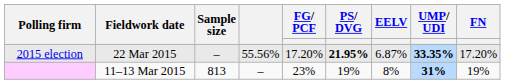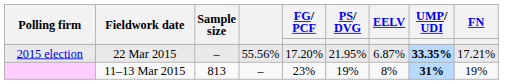2015 election | PS/ DVG: bold -> normal
2015 election | FN: 17.20% -> 17.21%
